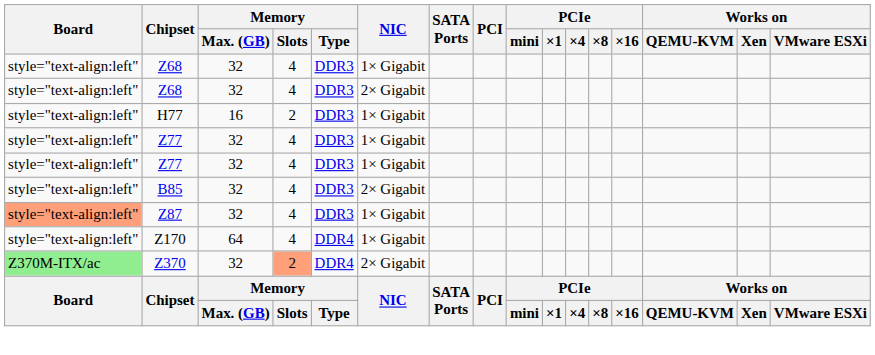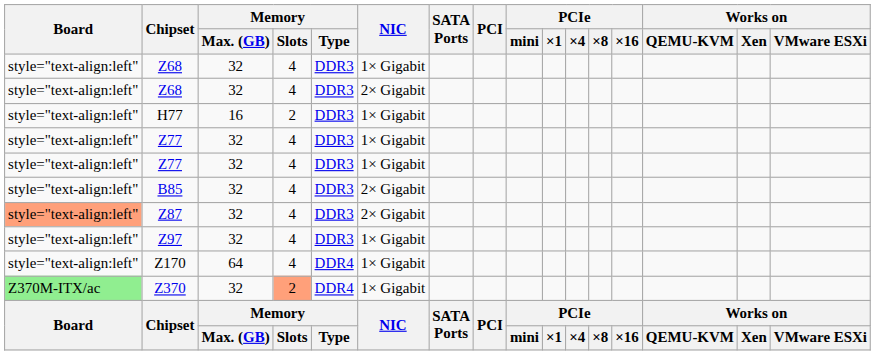Z87 | NIC: 1× Gigabit -> 2× Gigabit
+ row: style="text-align:left" | Z97 | 32 | 4 | DDR3 | 1× Gigabit
Z370 | NIC: 2× Gigabit -> 1× Gigabit
